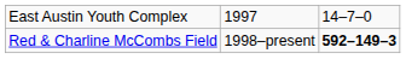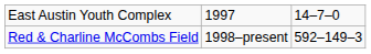Red & Charline McCombs Field | column 3: bold -> normal
